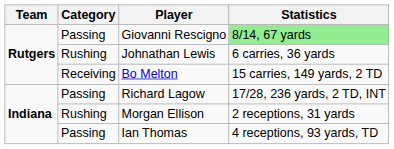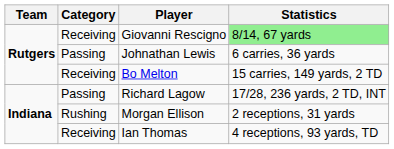Giovanni Rescigno | Category: Passing -> Receiving
Johnathan Lewis | Category: Rushing -> Passing
Ian Thomas | Category: Passing -> Receiving
